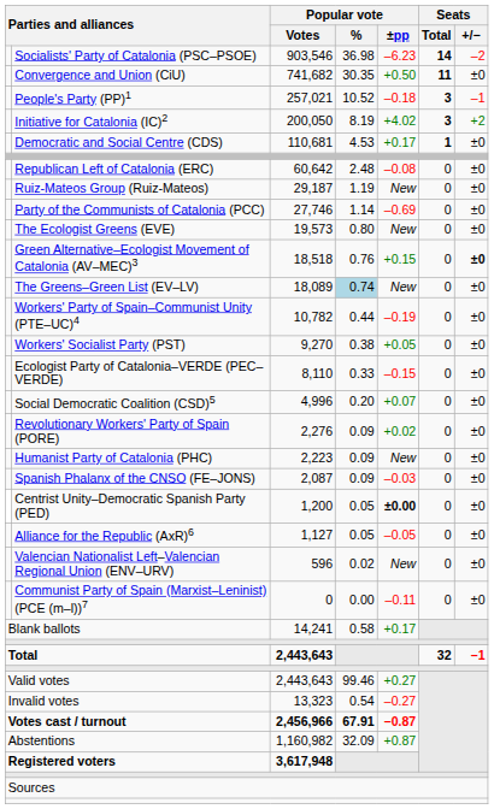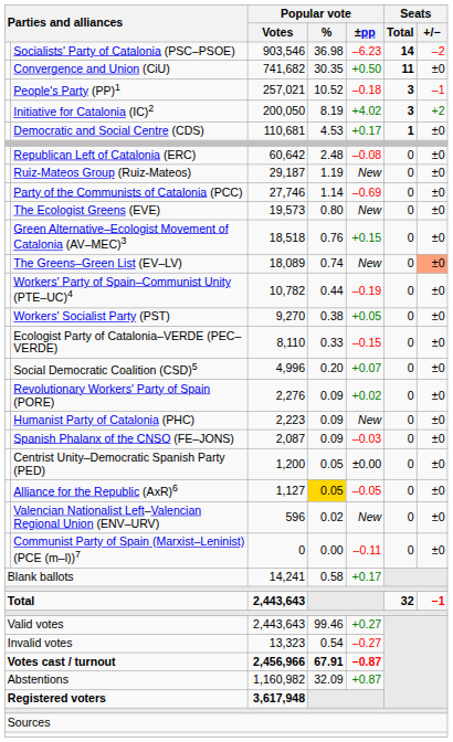Green Alternative–Ecologist Movement of Catalonia (AV–MEC)3 | Seats / +/−: bold -> normal
The Greens–Green List (EV–LV) | Popular vote / %: lightblue background -> no background
The Greens–Green List (EV–LV) | Seats / +/−: no background -> lightsalmon background
Centrist Unity–Democratic Spanish Party (PED) | Popular vote / ±pp: bold -> normal
Alliance for the Republic (AxR)6 | Popular vote / %: no background -> gold background
